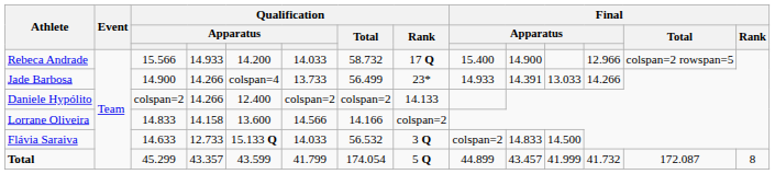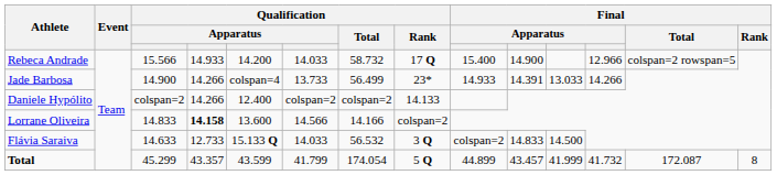Lorrane Oliveira | column 4: normal -> bold
